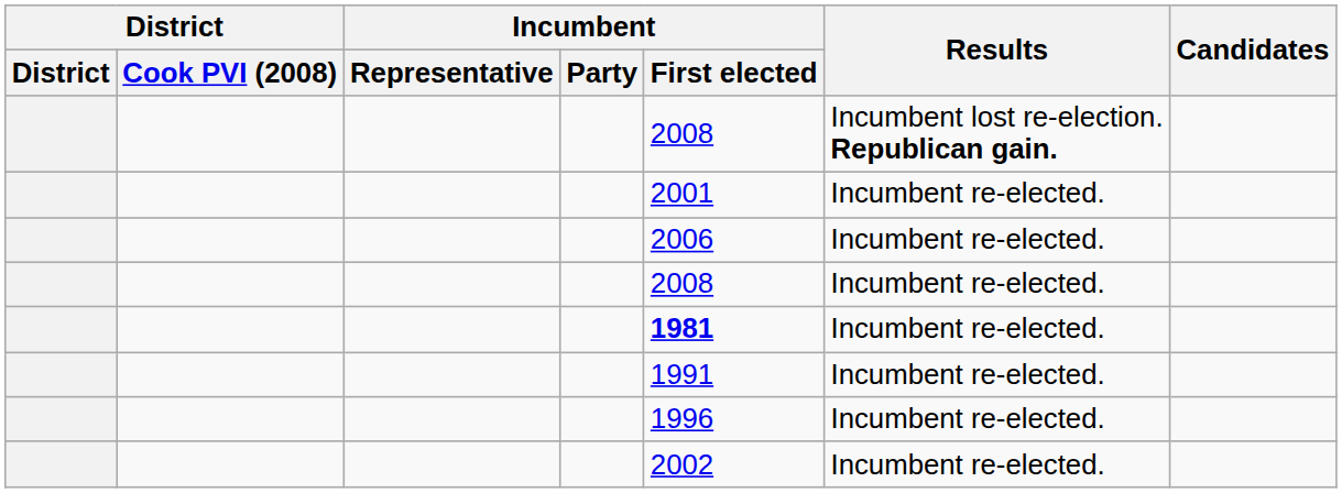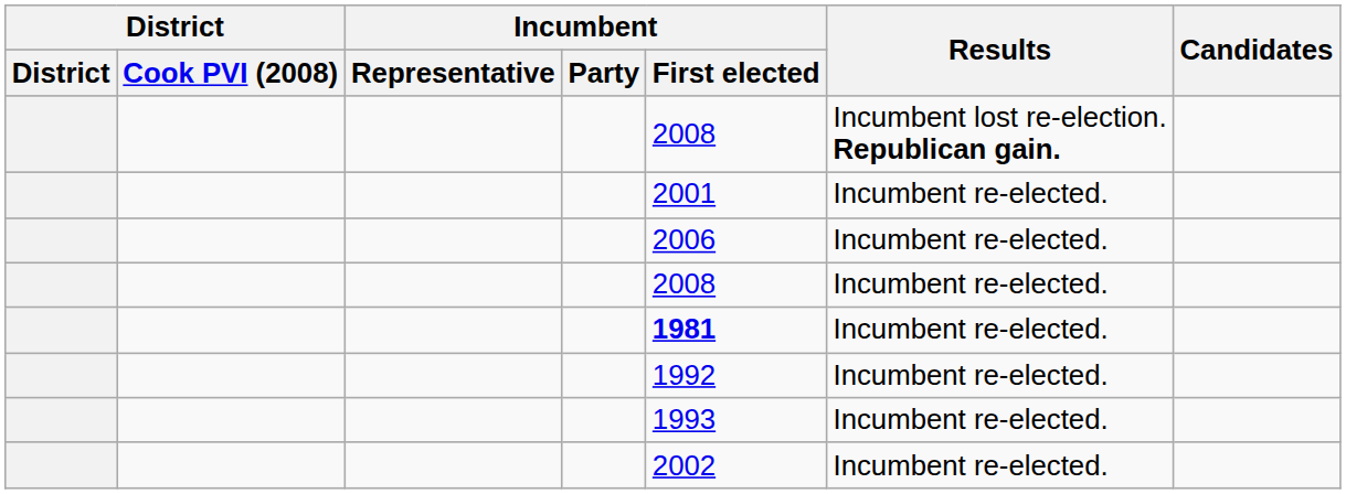row 8 | Incumbent / First elected: 1991 -> 1992
row 9 | Incumbent / First elected: 1996 -> 1993
